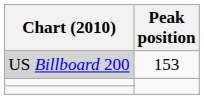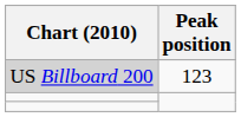row 2 | Peak position: 153 -> 123
